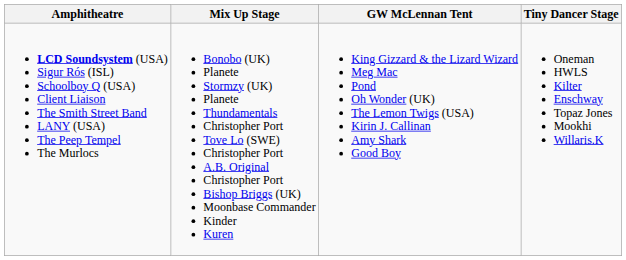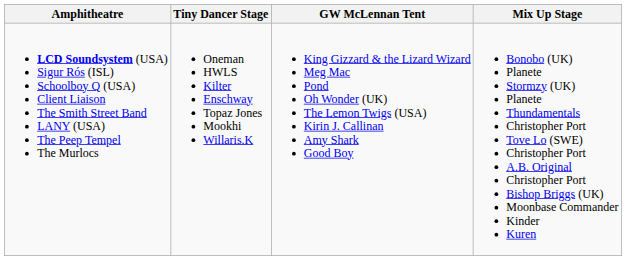columns swapped: Mix Up Stage <-> Tiny Dancer Stage
